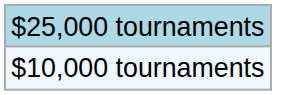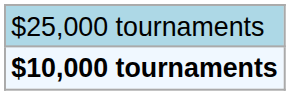row 2 | column 1: normal -> bold
